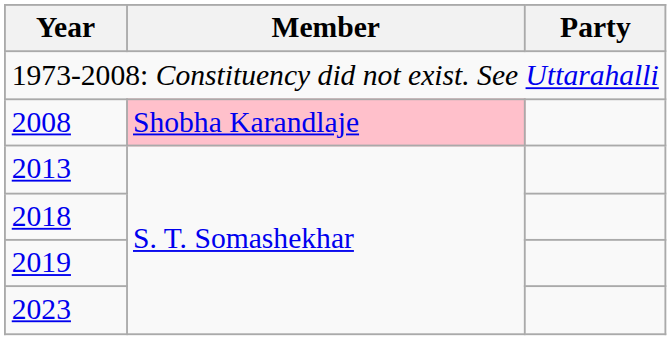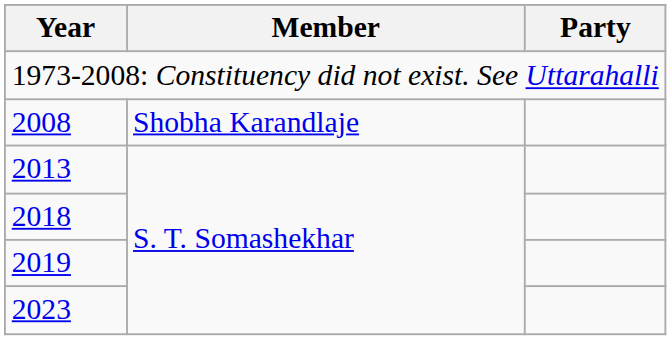2008 | Member: pink background -> no background
